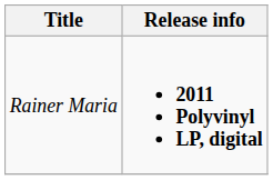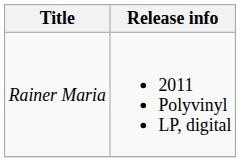Rainer Maria | Release info: bold -> normal
